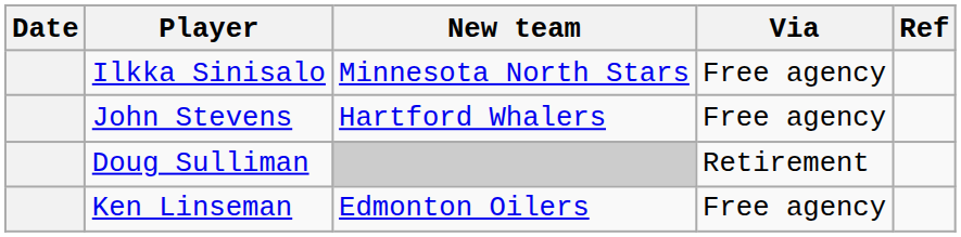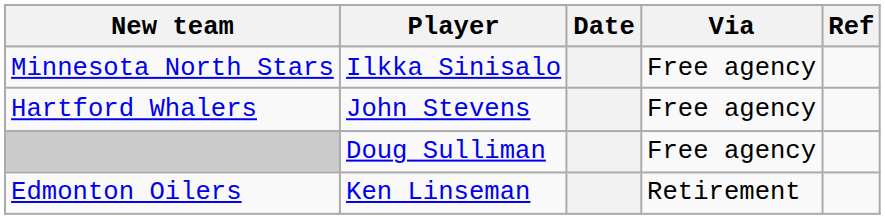columns swapped: Date <-> New team
Doug Sulliman | Via: Retirement -> Free agency
Ken Linseman | Via: Free agency -> Retirement
